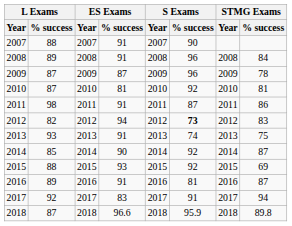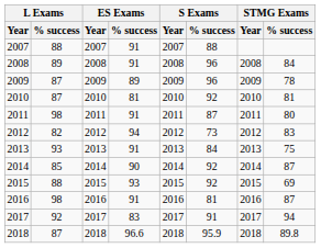row 3 | S Exams / % success: 90 -> 88
row 5 | ES Exams / % success: 87 -> 89
row 7 | STMG Exams / % success: 86 -> 80
row 8 | S Exams / % success: bold -> normal
row 9 | S Exams / % success: 74 -> 84
row 12 | L Exams / % success: 89 -> 98
